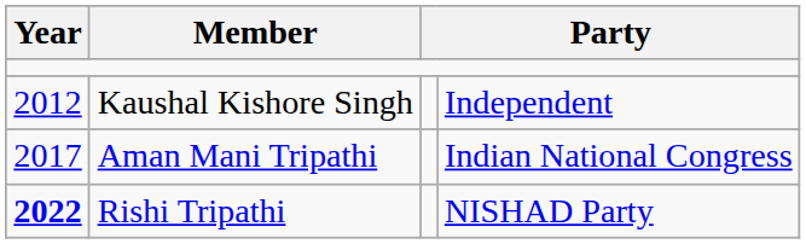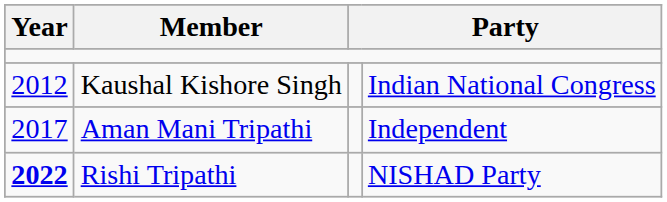Kaushal Kishore Singh | column 4: Independent -> Indian National Congress
Aman Mani Tripathi | column 4: Indian National Congress -> Independent
